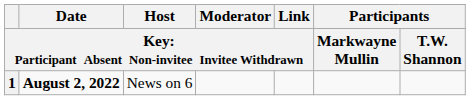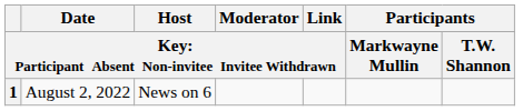1 | column 2: bold -> normal
